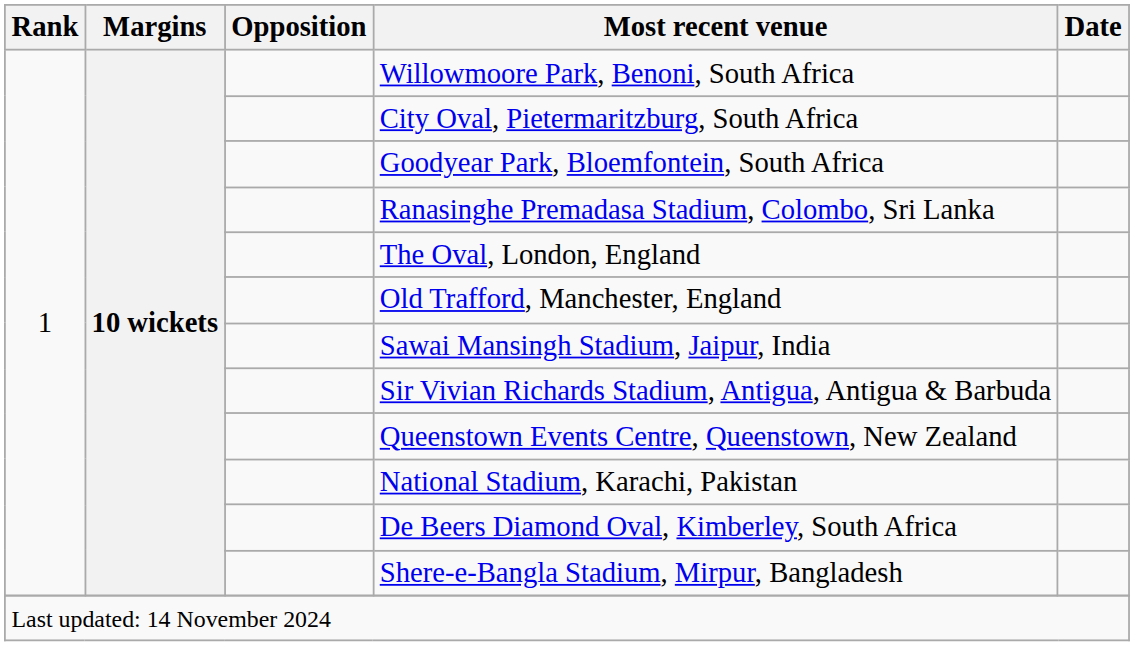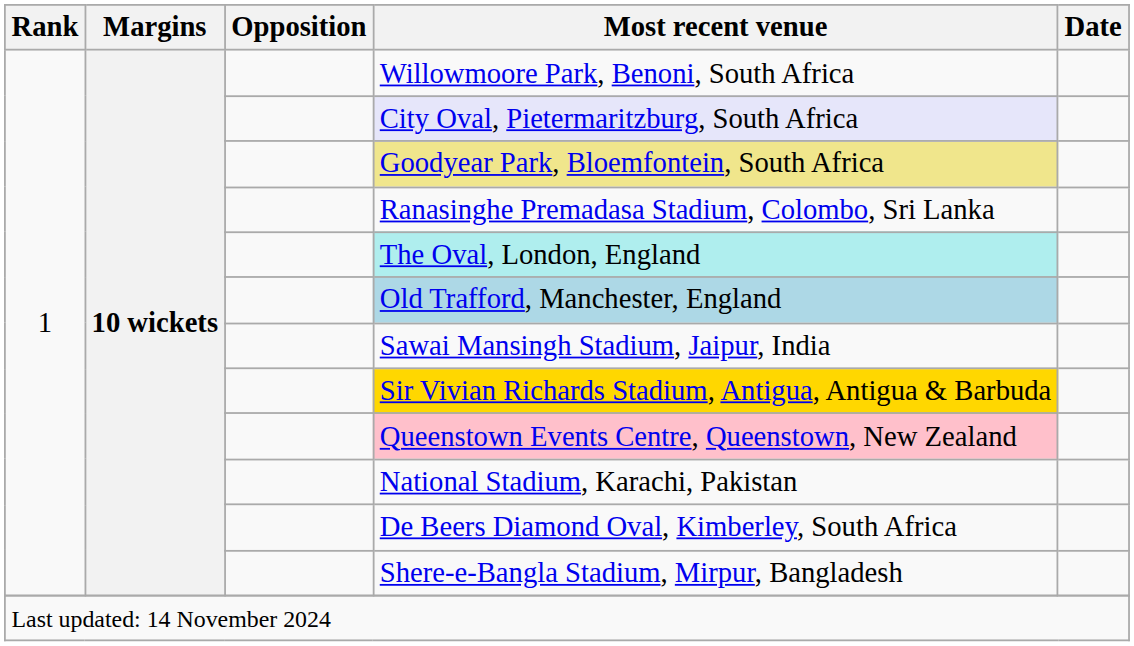City Oval, Pietermaritzburg, South Africa | Most recent venue: no background -> lavender background
Goodyear Park, Bloemfontein, South Africa | Most recent venue: no background -> khaki background
The Oval, London, England | Most recent venue: no background -> paleturquoise background
Old Trafford, Manchester, England | Most recent venue: no background -> lightblue background
Sir Vivian Richards Stadium, Antigua, Antigua & Barbuda | Most recent venue: no background -> gold background
Queenstown Events Centre, Queenstown, New Zealand | Most recent venue: no background -> pink background
